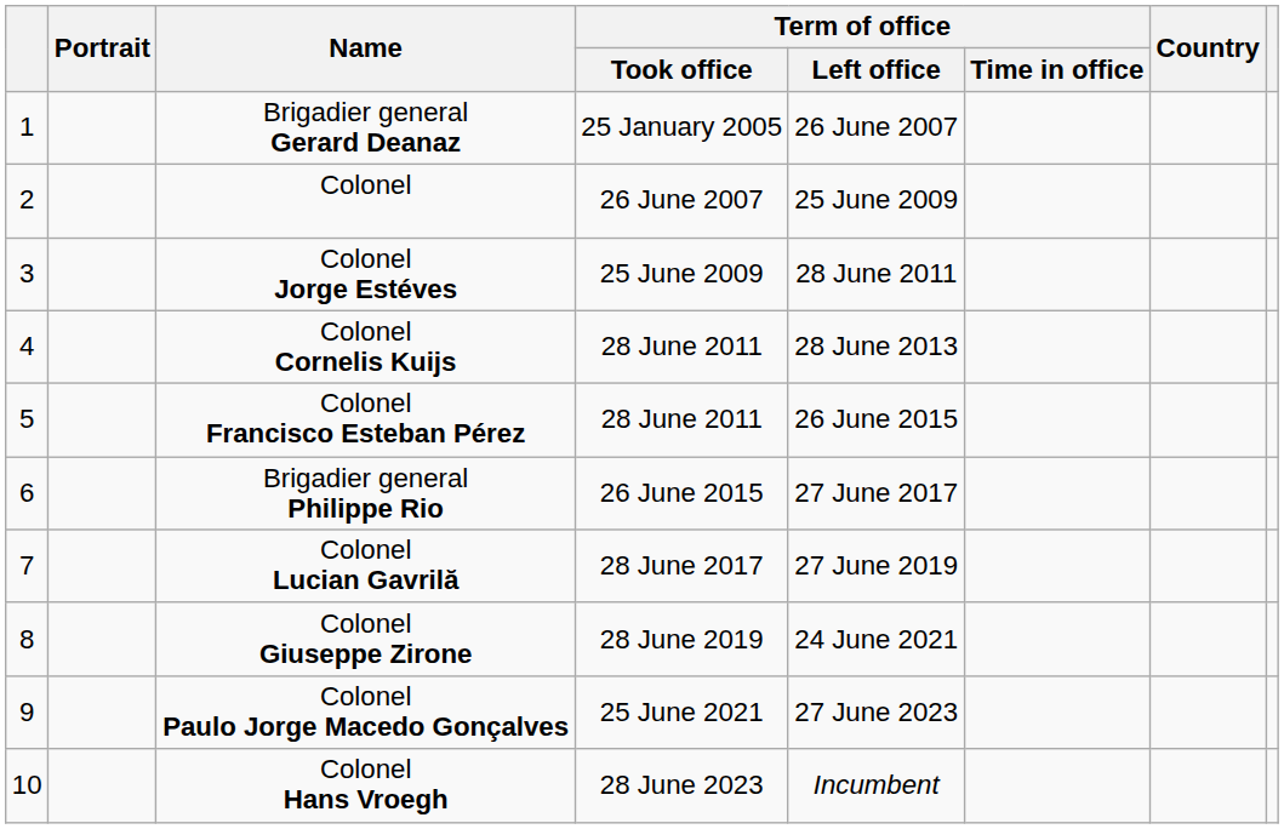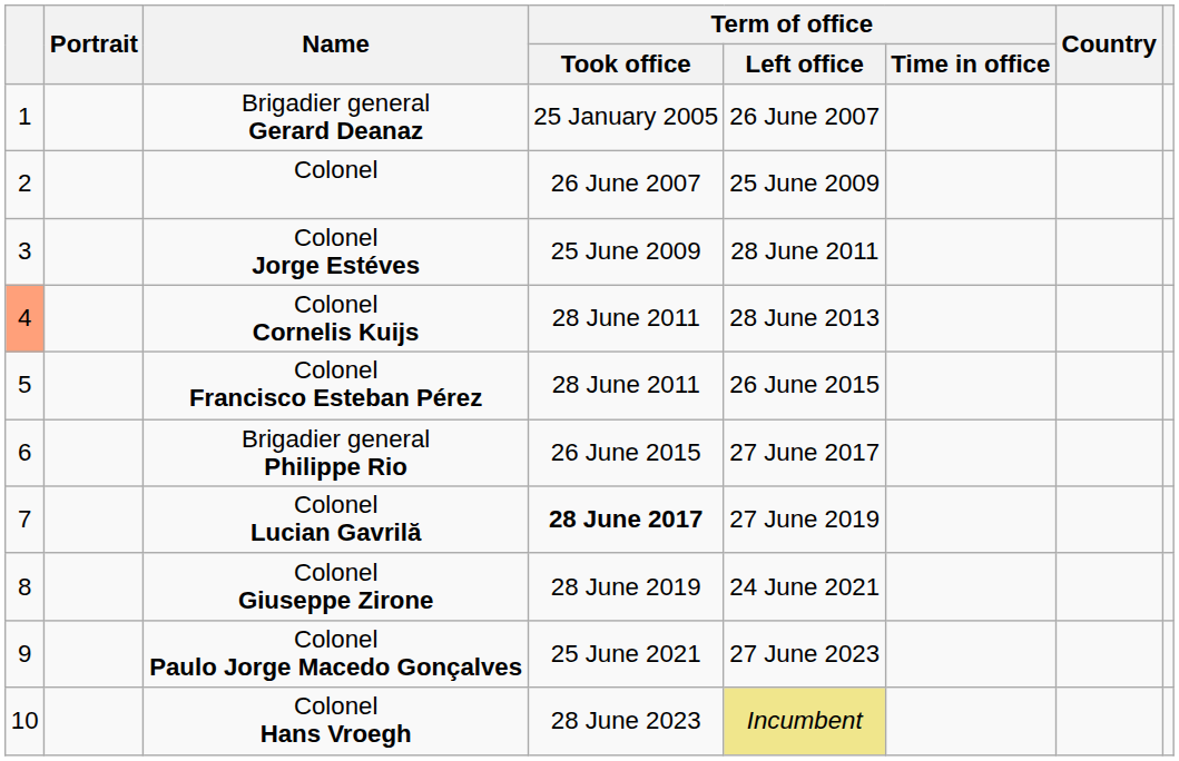Colonel Cornelis Kuijs | column 1: no background -> lightsalmon background
Colonel Lucian Gavrilă | Term of office / Took office: normal -> bold
Colonel Hans Vroegh | Term of office / Left office: no background -> khaki background
